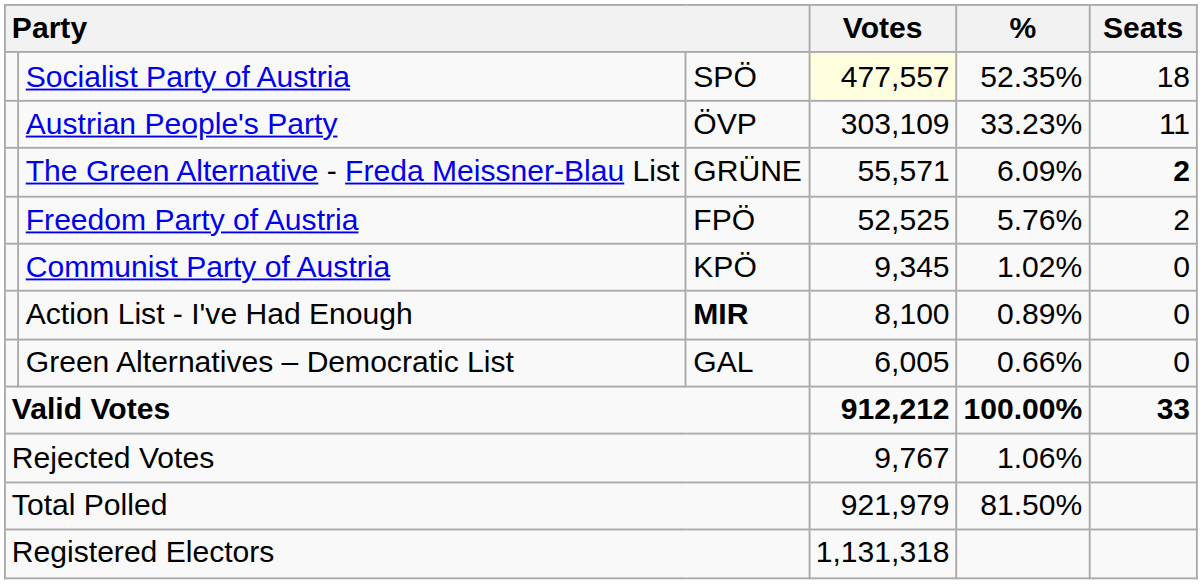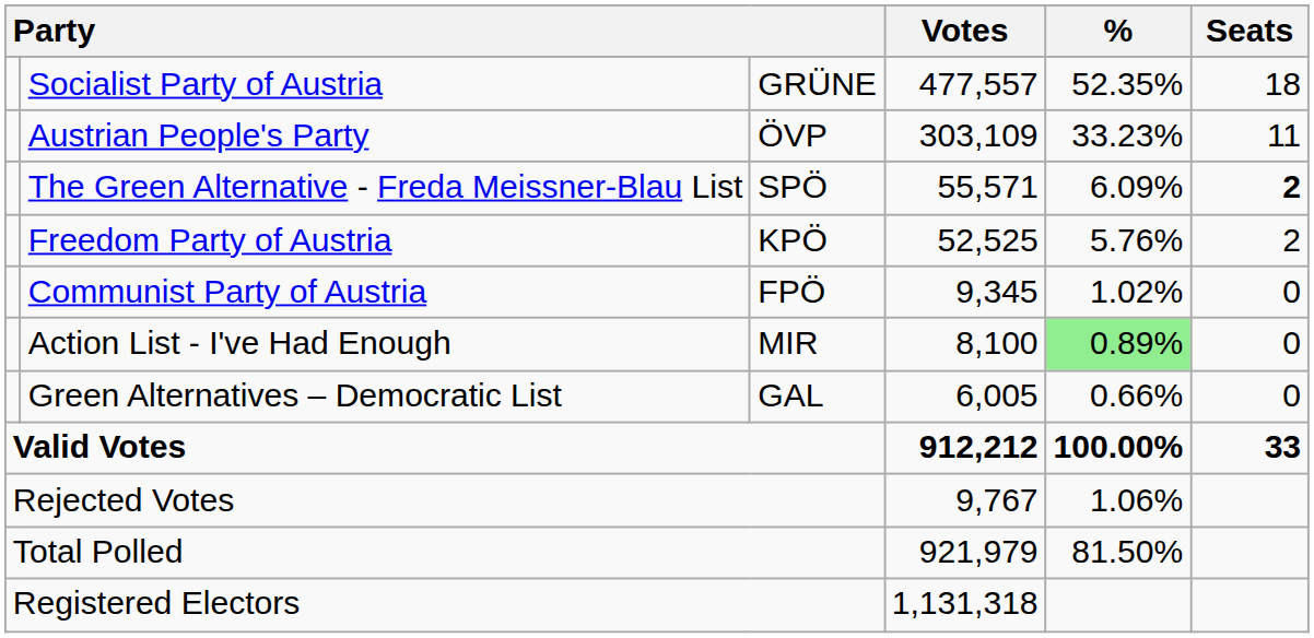Socialist Party of Austria | column 3: SPÖ -> GRÜNE
Socialist Party of Austria | Votes: lightyellow background -> no background
The Green Alternative - Freda Meissner-Blau List | column 3: GRÜNE -> SPÖ
Freedom Party of Austria | column 3: FPÖ -> KPÖ
Communist Party of Austria | column 3: KPÖ -> FPÖ
Action List - I've Had Enough | column 3: bold -> normal
Action List - I've Had Enough | %: no background -> lightgreen background
